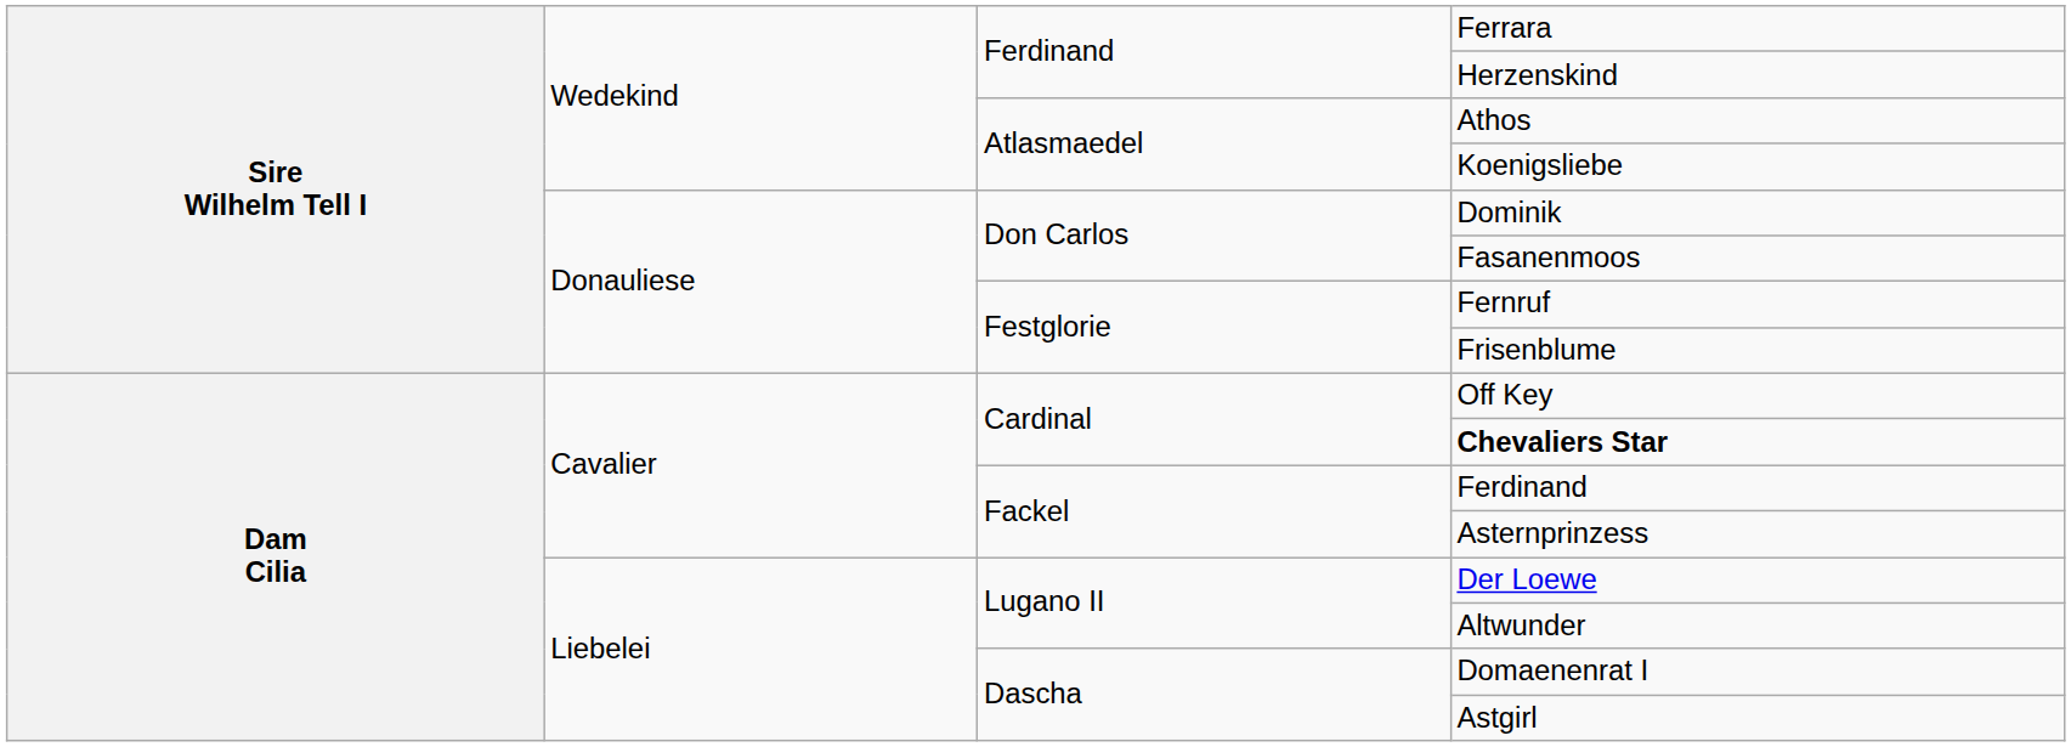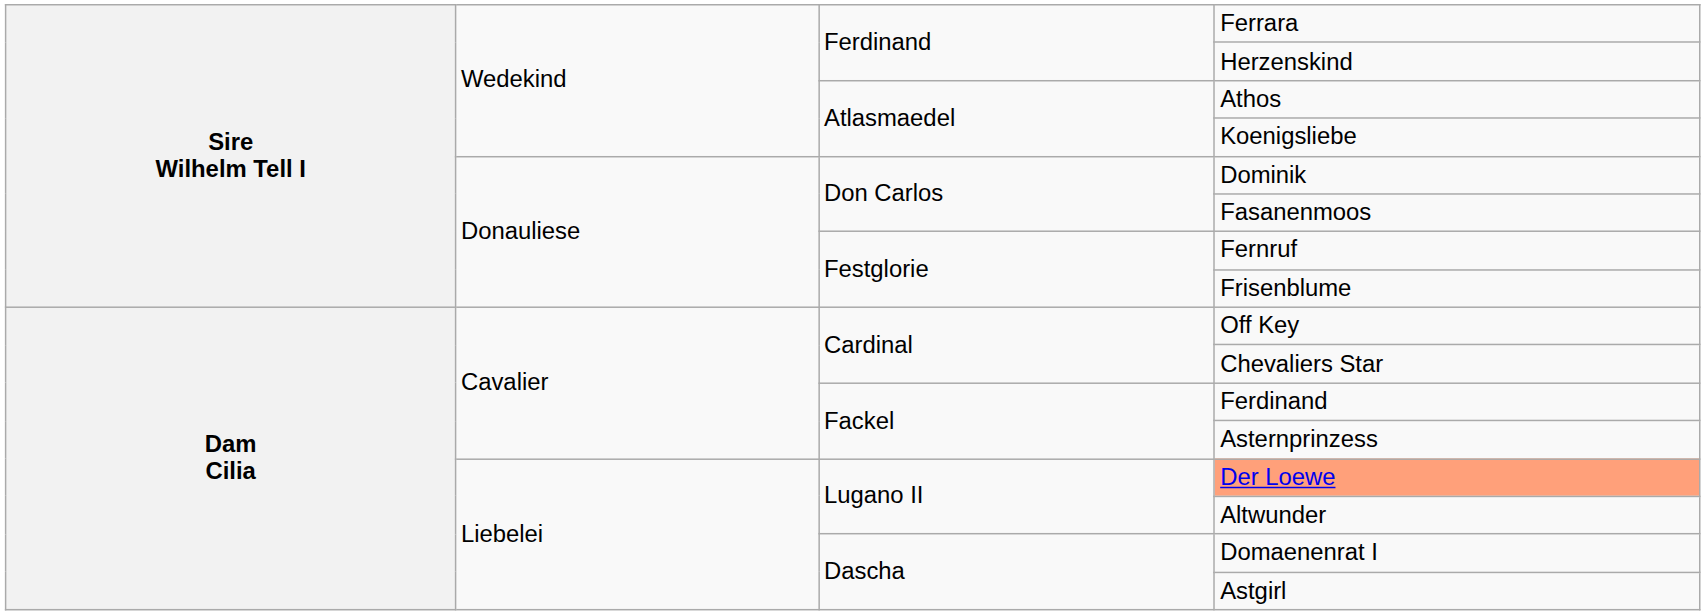Chevaliers Star | column 4: bold -> normal
Der Loewe | column 4: no background -> lightsalmon background
